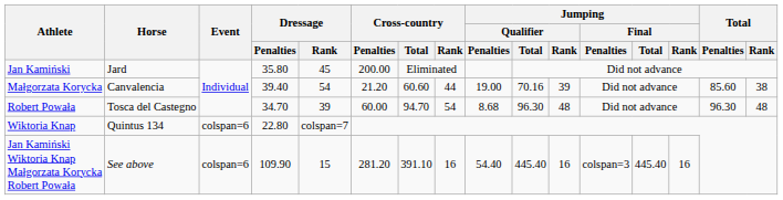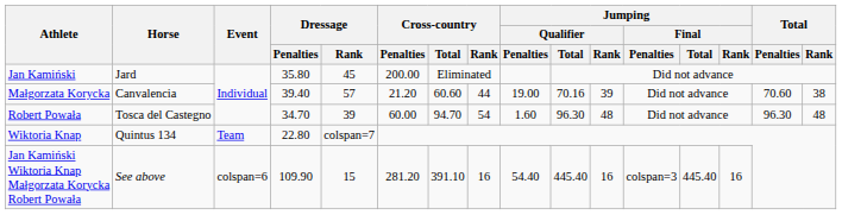Małgorzata Korycka | Dressage / Rank: 54 -> 57
Małgorzata Korycka | Total / Penalties: 85.60 -> 70.60
Robert Powała | Jumping / Qualifier / Penalties: 8.68 -> 1.60
Wiktoria Knap | Event: colspan=6 -> Team
